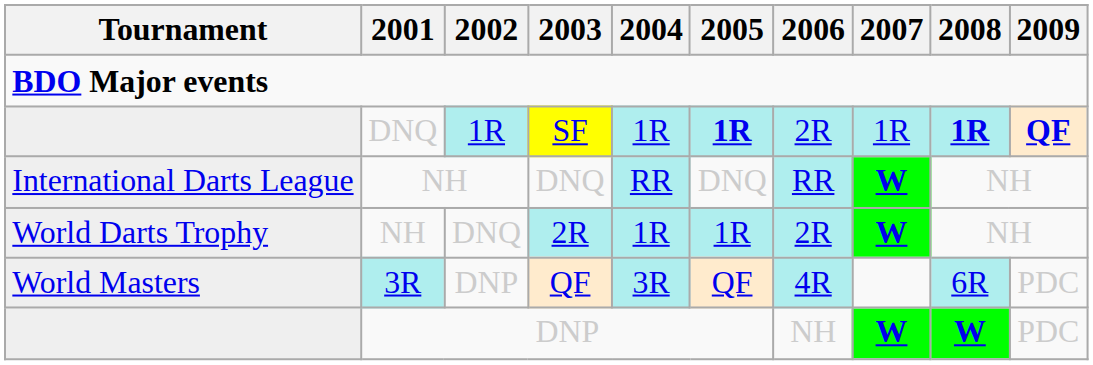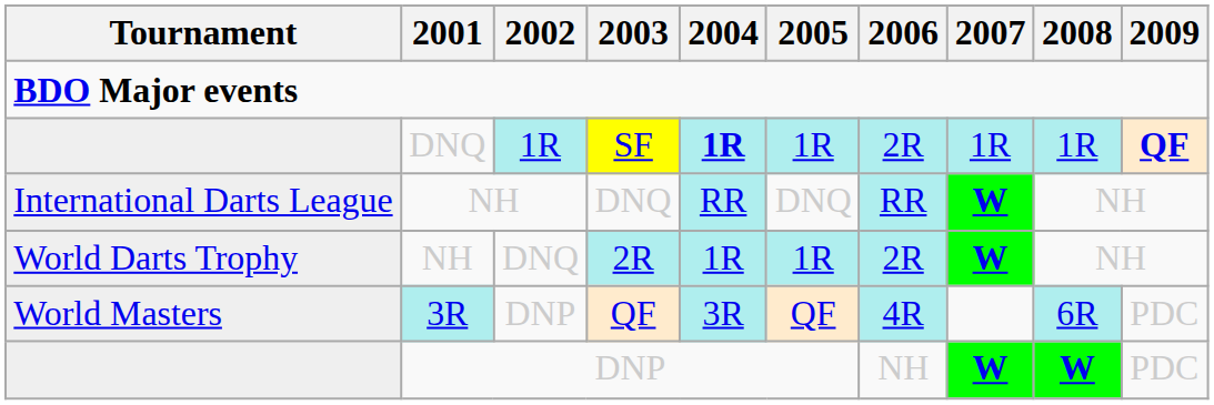SF | 2004: normal -> bold
SF | 2005: bold -> normal
SF | 2008: bold -> normal
